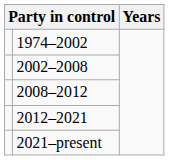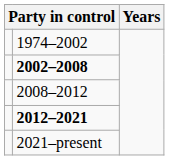2002–2008 | column 2: normal -> bold
2012–2021 | column 2: normal -> bold
